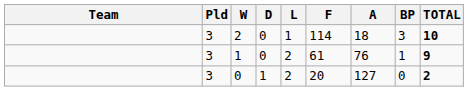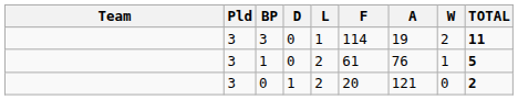columns swapped: W <-> BP
row 2 | A: 18 -> 19
row 2 | TOTAL: 10 -> 11
row 3 | TOTAL: 9 -> 5
row 4 | A: 127 -> 121
